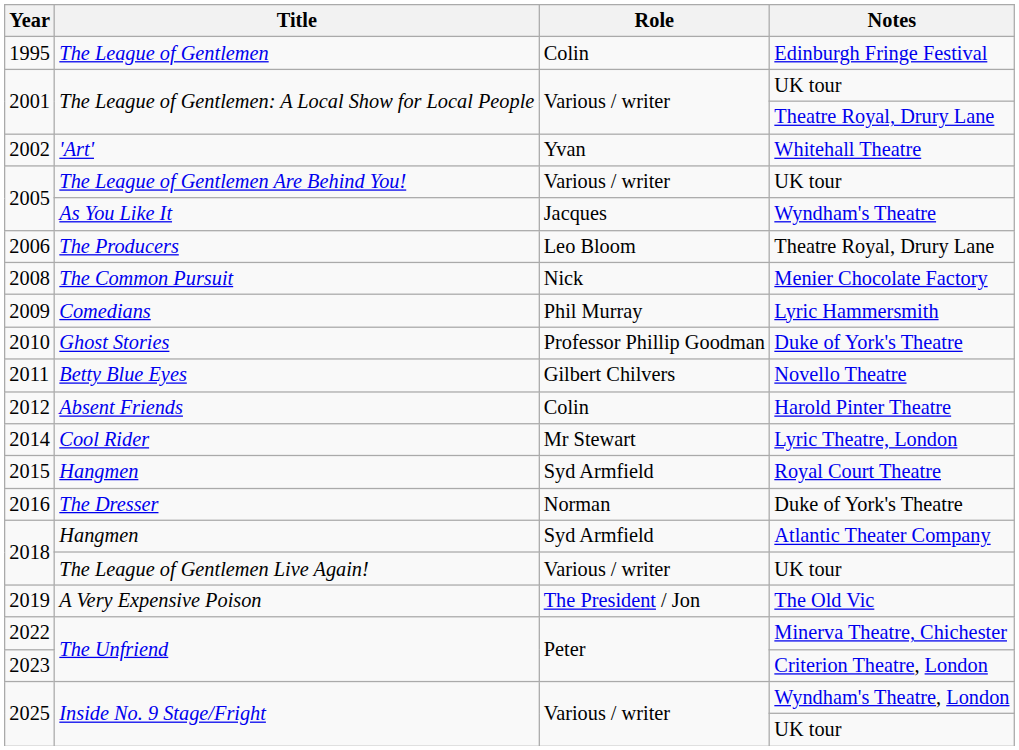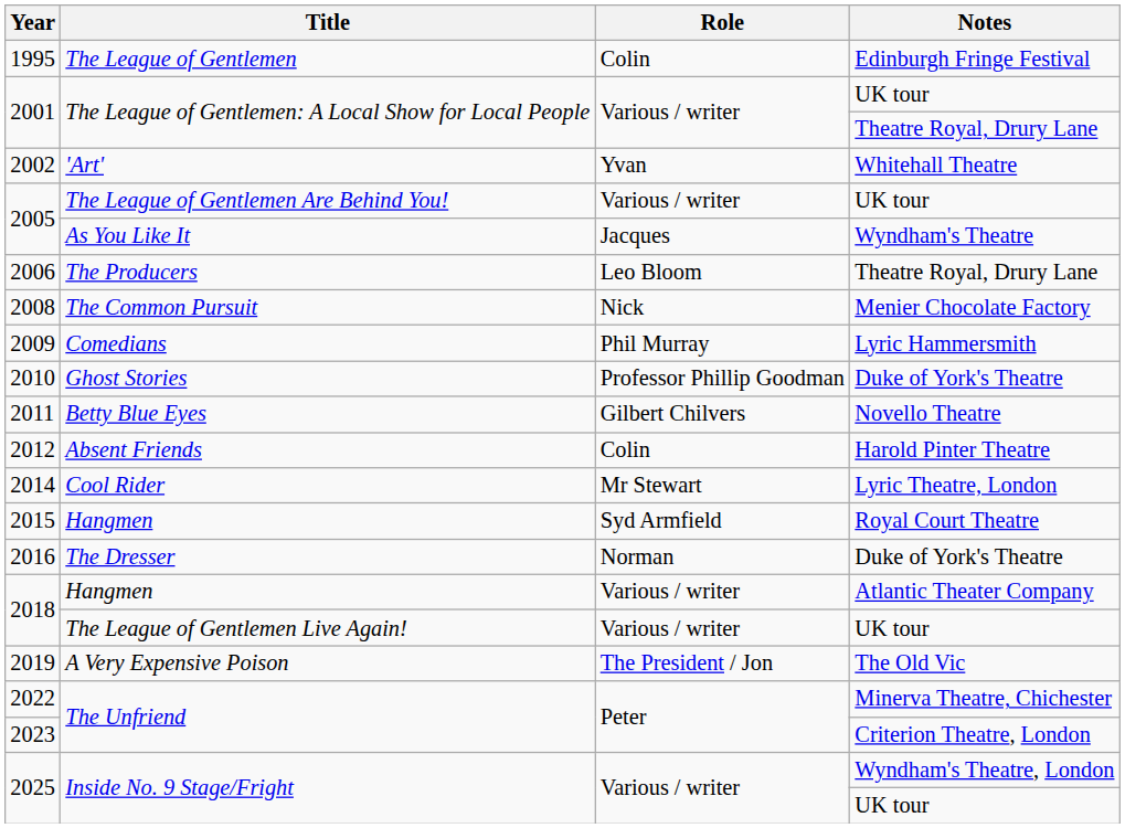2018 / Atlantic Theater Company | Role: Syd Armfield -> Various / writer
